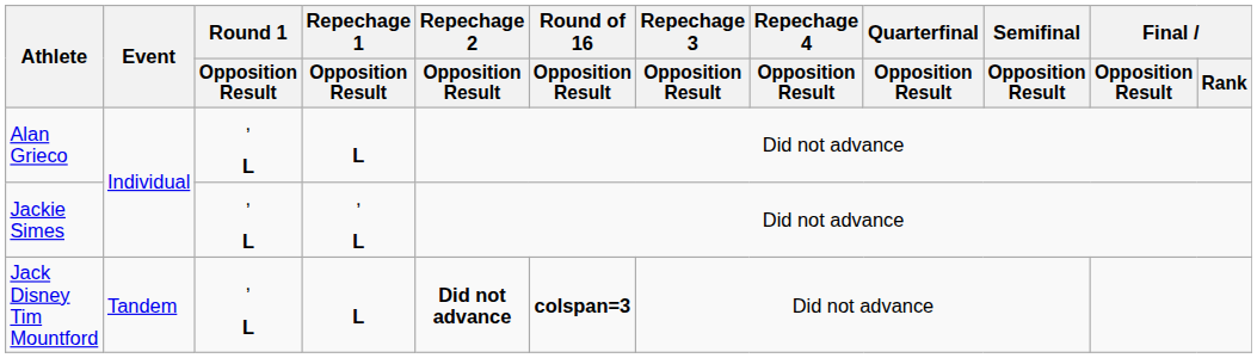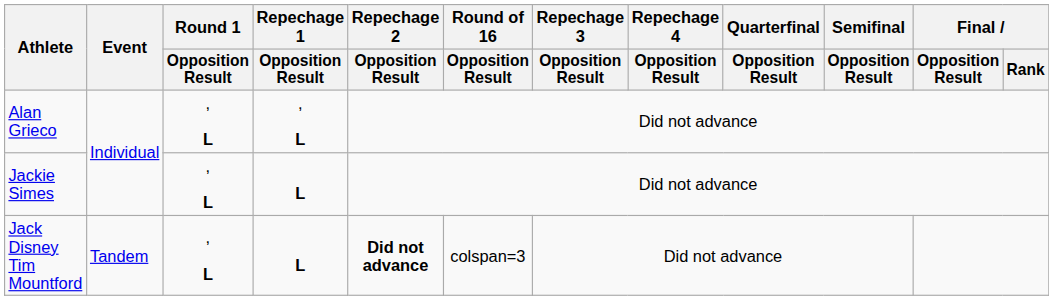Alan Grieco | Repechage 1 / Opposition Result: L -> , L
Jackie Simes | Repechage 1 / Opposition Result: , L -> L
Jack Disney Tim Mountford | Round of 16 / Opposition Result: bold -> normal
